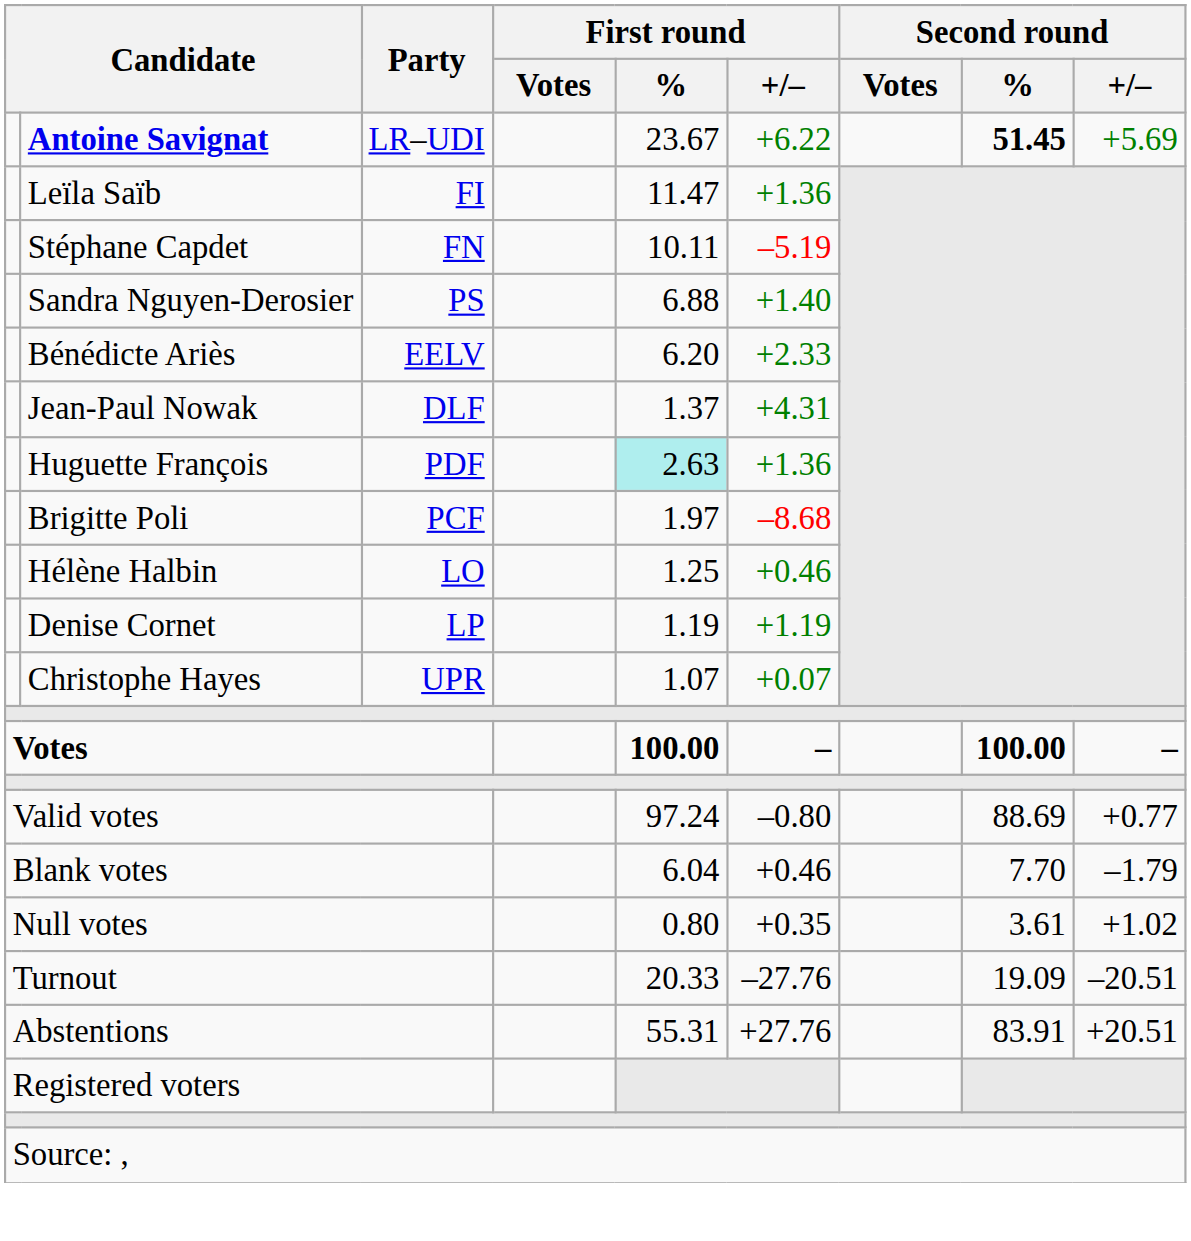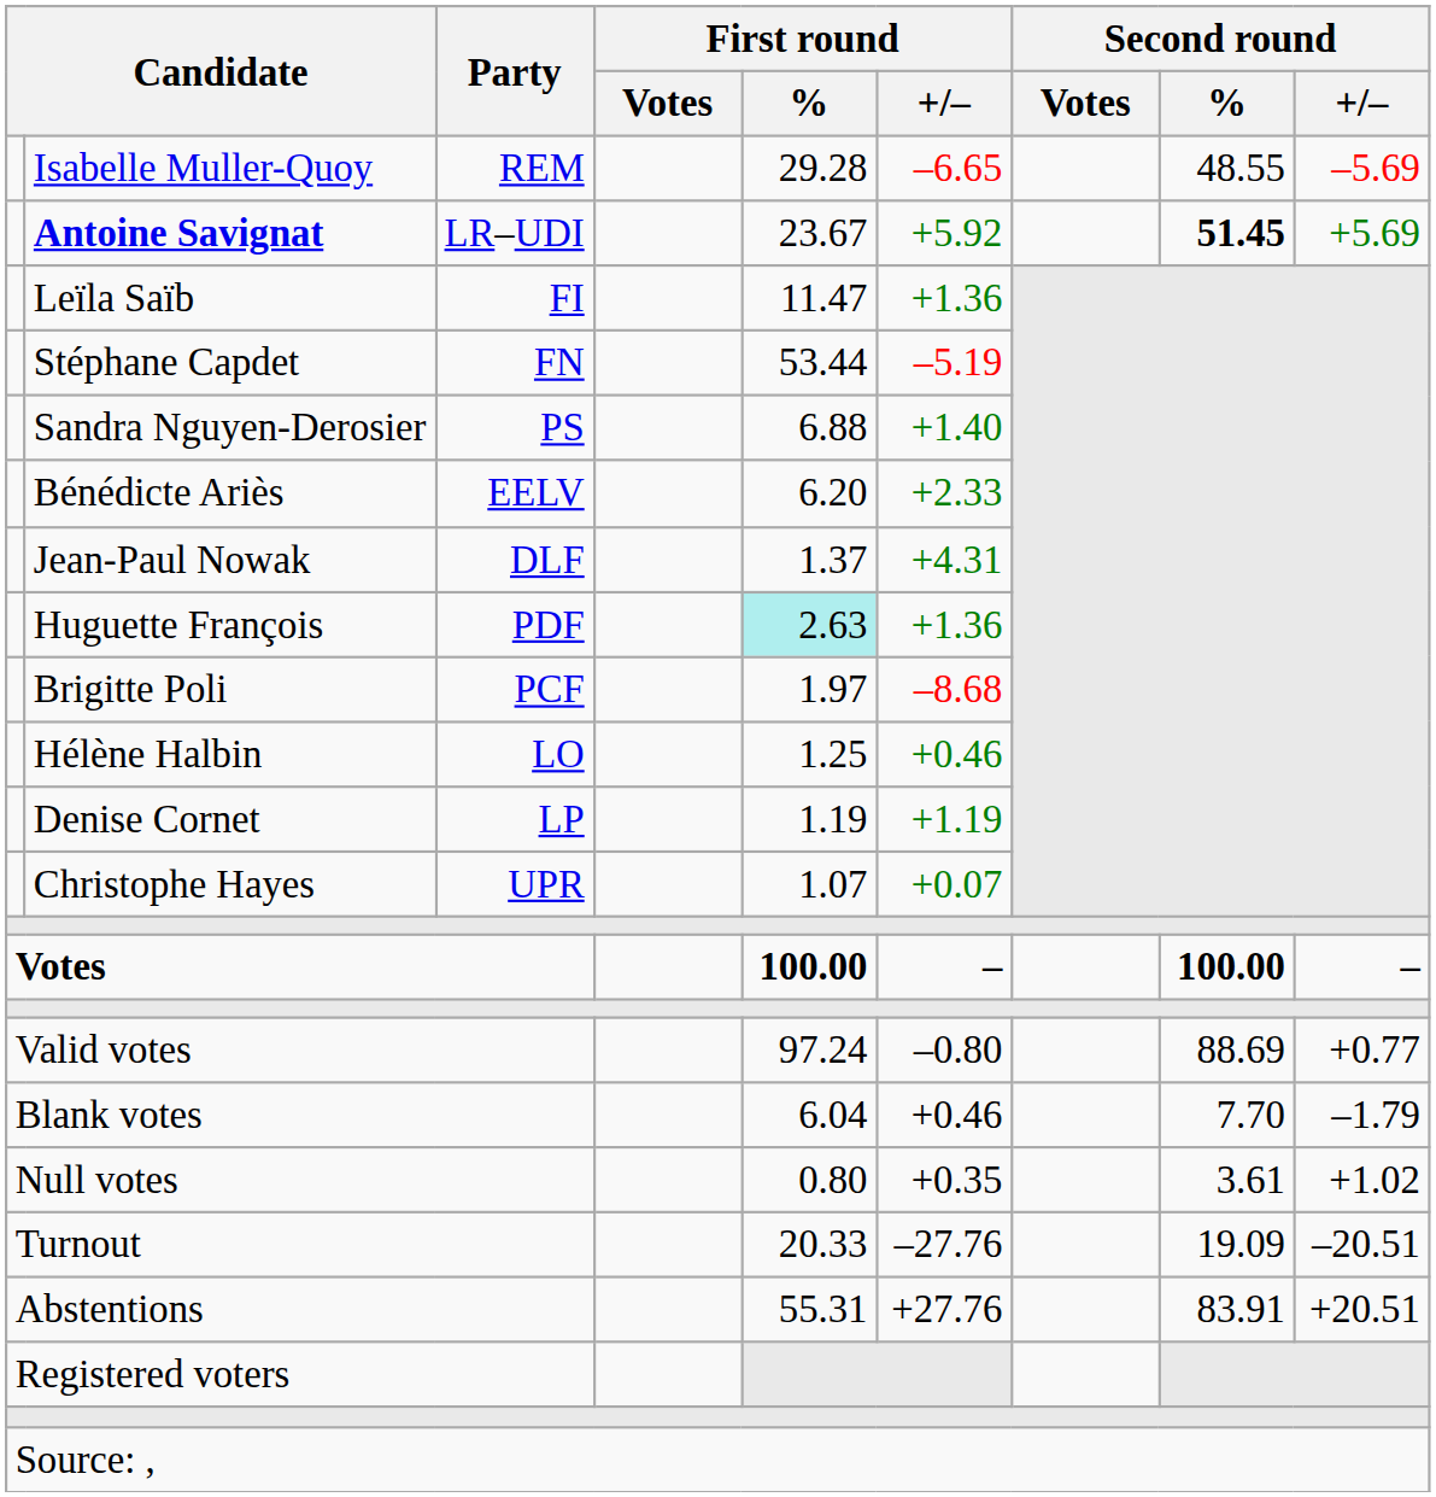+ row: Isabelle Muller-Quoy | REM | 29.28 | –6.65 | 48.55 | –5.69
Antoine Savignat | First round / +/–: +6.22 -> +5.92
Stéphane Capdet | First round / %: 10.11 -> 53.44
